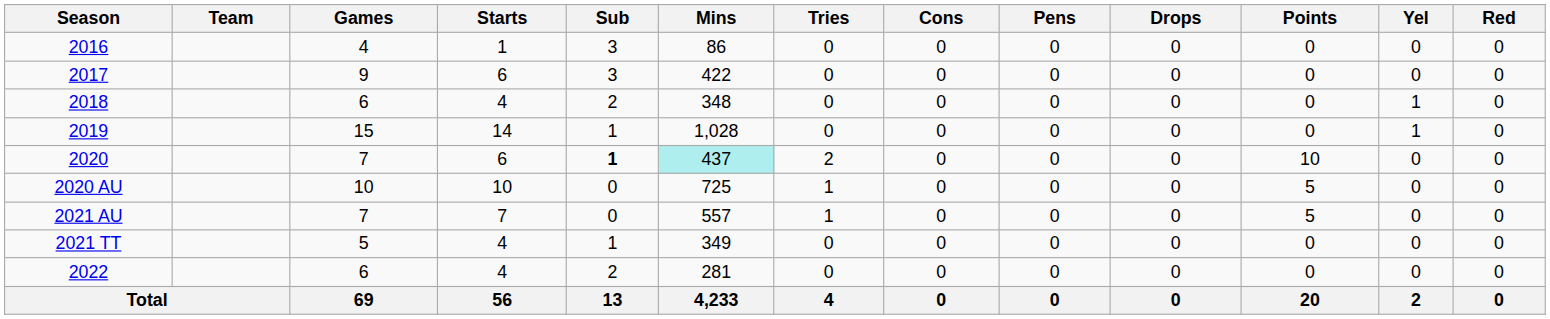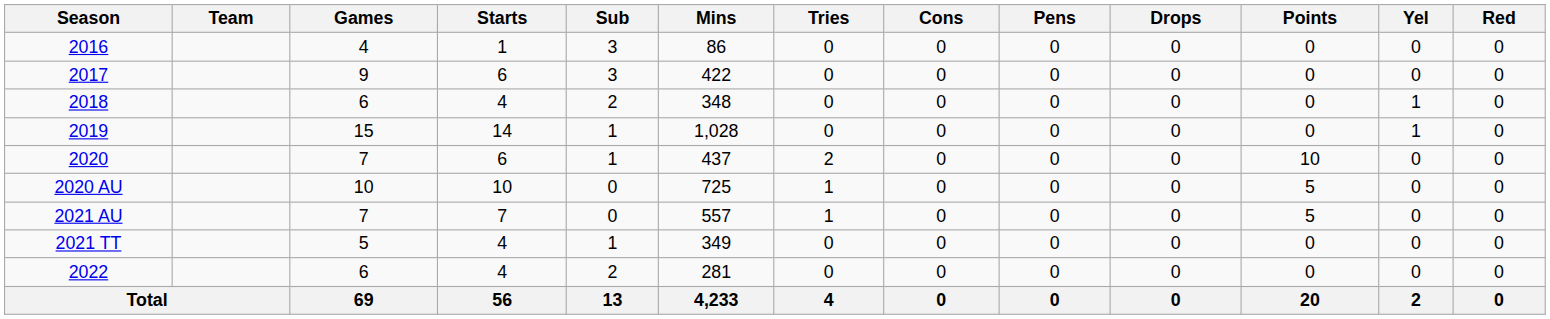2020 | Sub: bold -> normal
2020 | Mins: paleturquoise background -> no background
